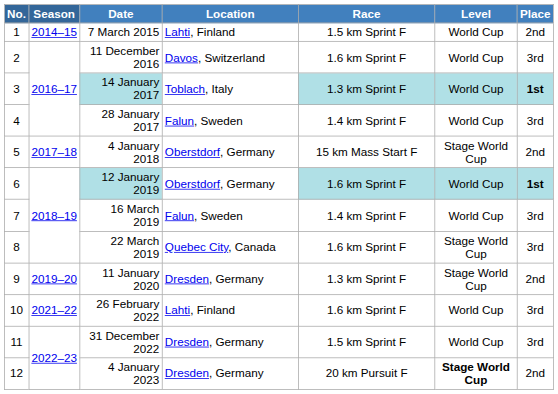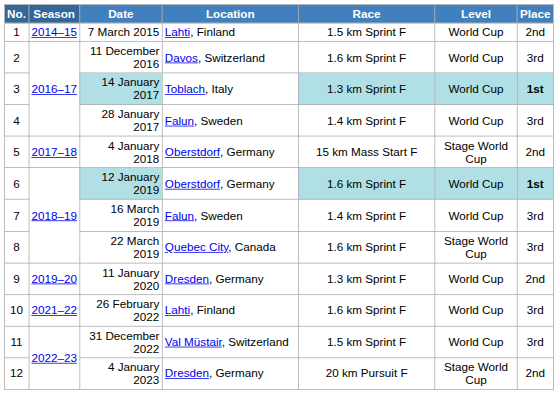11 January 2020 | Level: Stage World Cup -> World Cup
31 December 2022 | Location: Dresden, Germany -> Val Müstair, Switzerland
4 January 2023 | Level: bold -> normal
